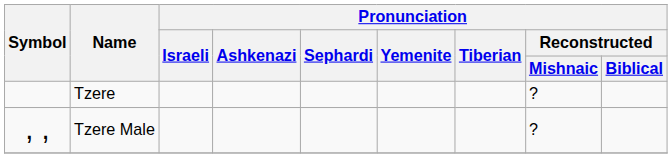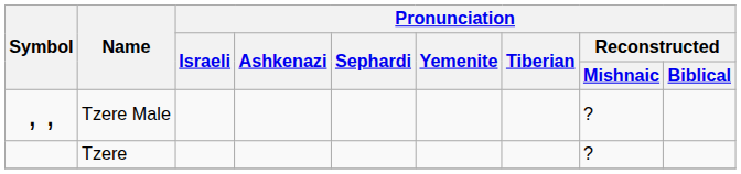rows swapped: Tzere <-> Tzere Male
